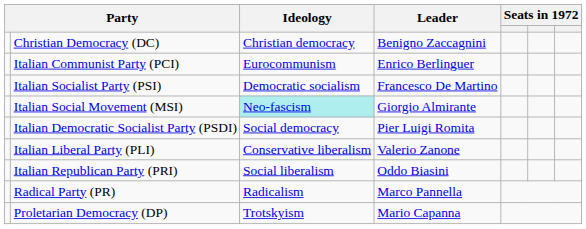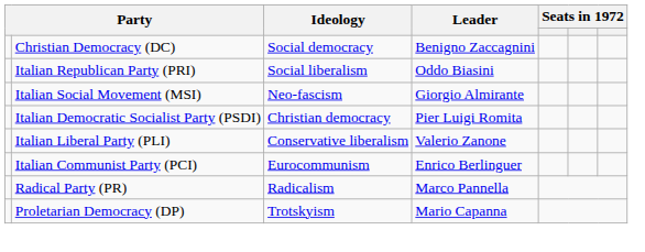Christian Democracy (DC) | Ideology: Christian democracy -> Social democracy
rows swapped: Italian Communist Party (PCI) <-> Italian Republican Party (PRI)
- row: Italian Socialist Party (PSI) | Democratic socialism | Francesco De Martino
Italian Social Movement (MSI) | Ideology: paleturquoise background -> no background
Italian Democratic Socialist Party (PSDI) | Ideology: Social democracy -> Christian democracy
